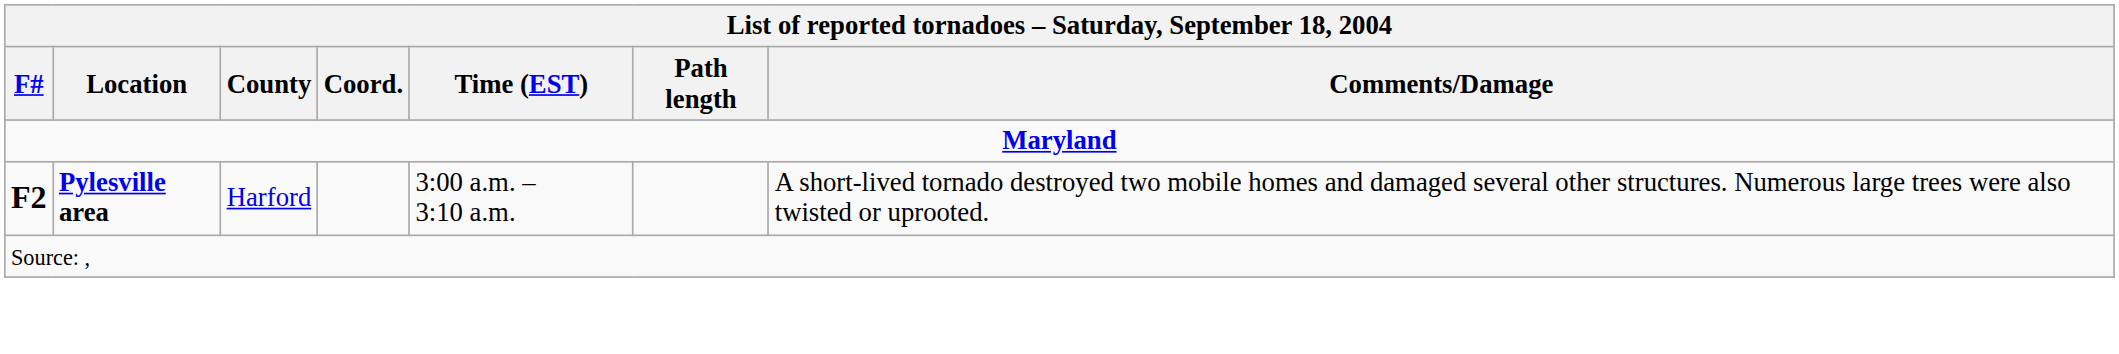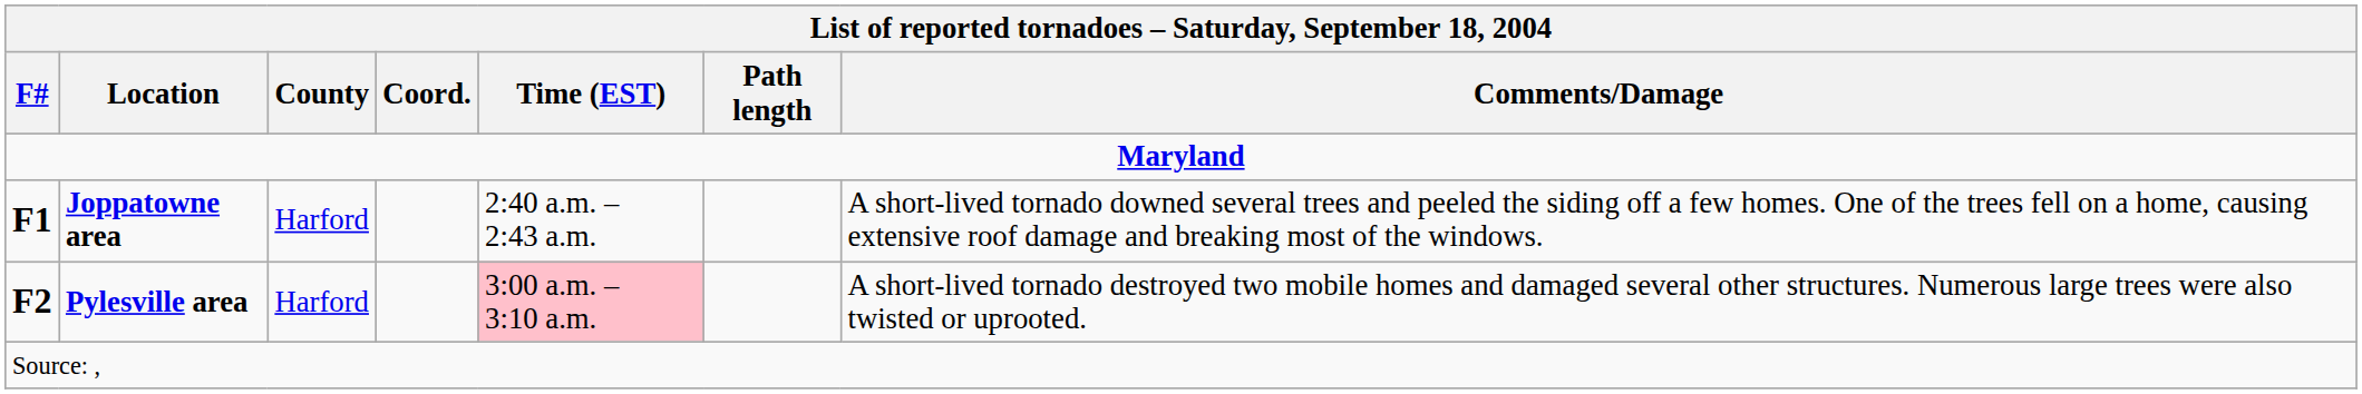+ row: F1 | Joppatowne area | Harford | 2:40 a.m. – 2:43 a.m. | A short-lived tornado downed several trees and peeled the siding off a few homes. One of the trees fell on a home, causing extensive roof damage and breaking most of the windows.
F2 | Time (EST): no background -> pink background
